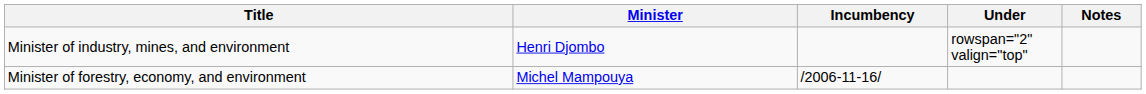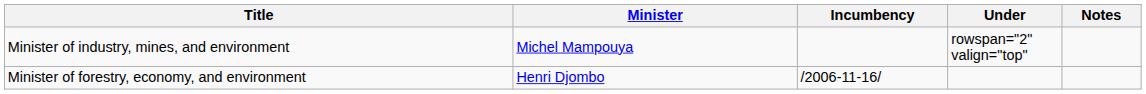Minister of industry, mines, and environment | Minister: Henri Djombo -> Michel Mampouya
Minister of forestry, economy, and environment | Minister: Michel Mampouya -> Henri Djombo
